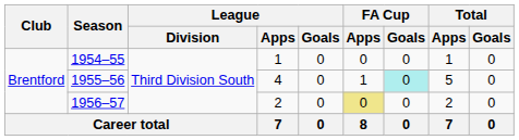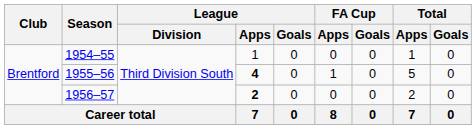1955–56 | League / Apps: normal -> bold
1955–56 | FA Cup / Goals: paleturquoise background -> no background
1956–57 | League / Apps: normal -> bold
1956–57 | FA Cup / Apps: khaki background -> no background
